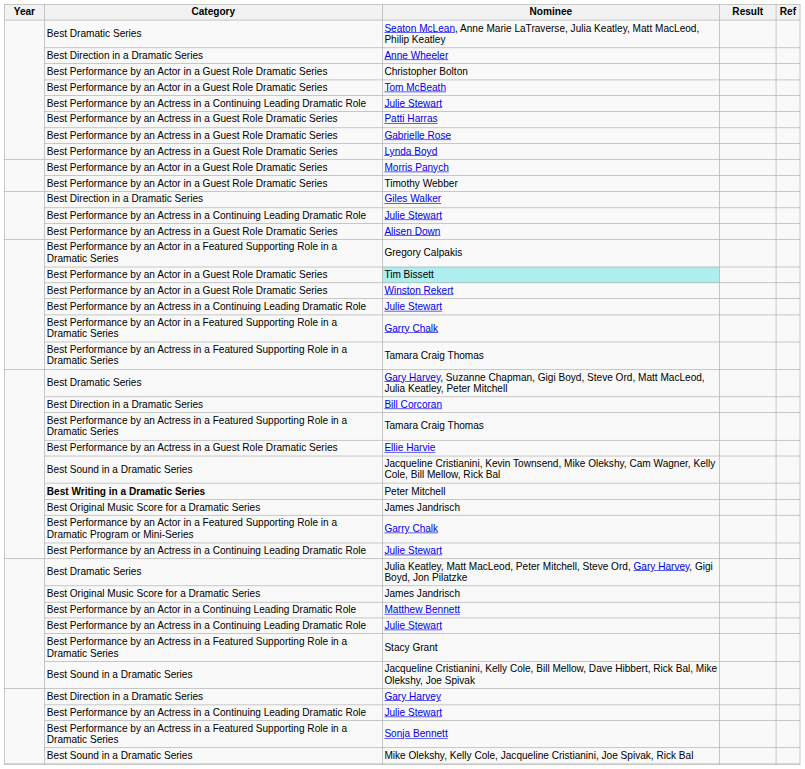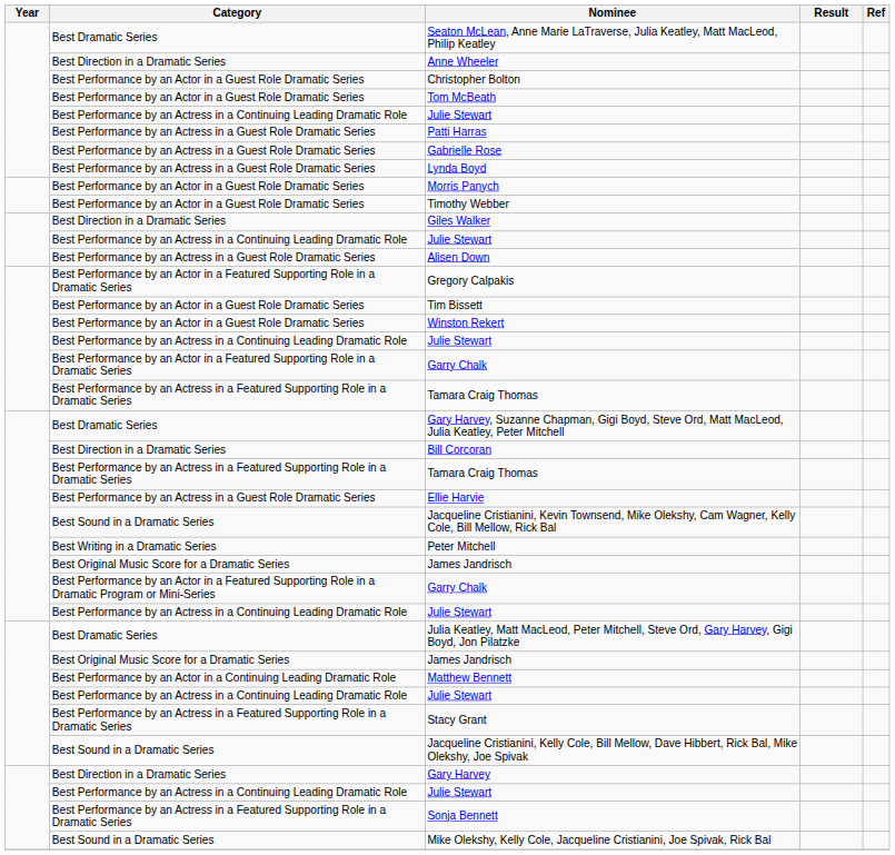Tim Bissett | Nominee: paleturquoise background -> no background
Peter Mitchell | Category: bold -> normal
